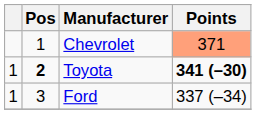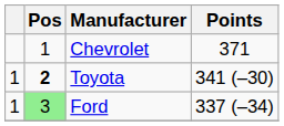Chevrolet | Points: lightsalmon background -> no background
Toyota | Points: bold -> normal
Ford | Pos: no background -> lightgreen background
